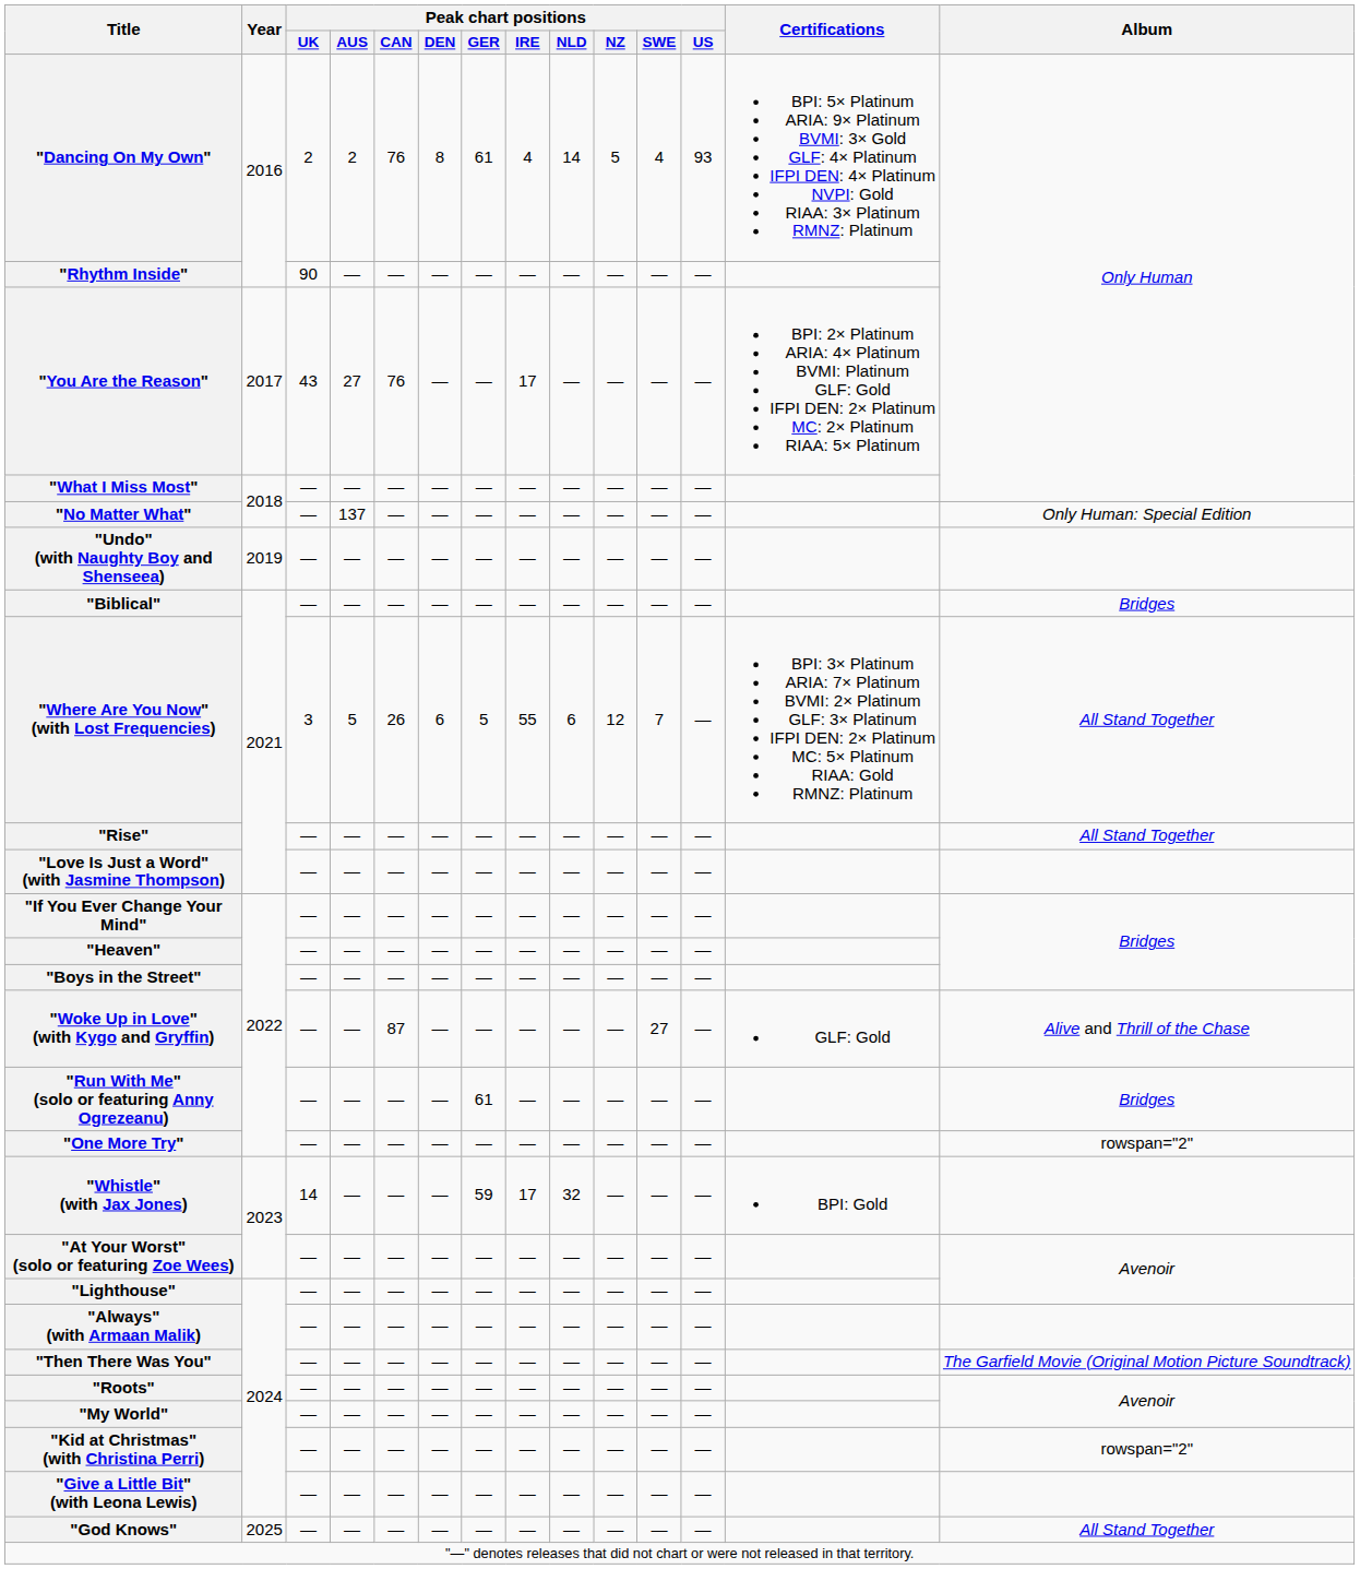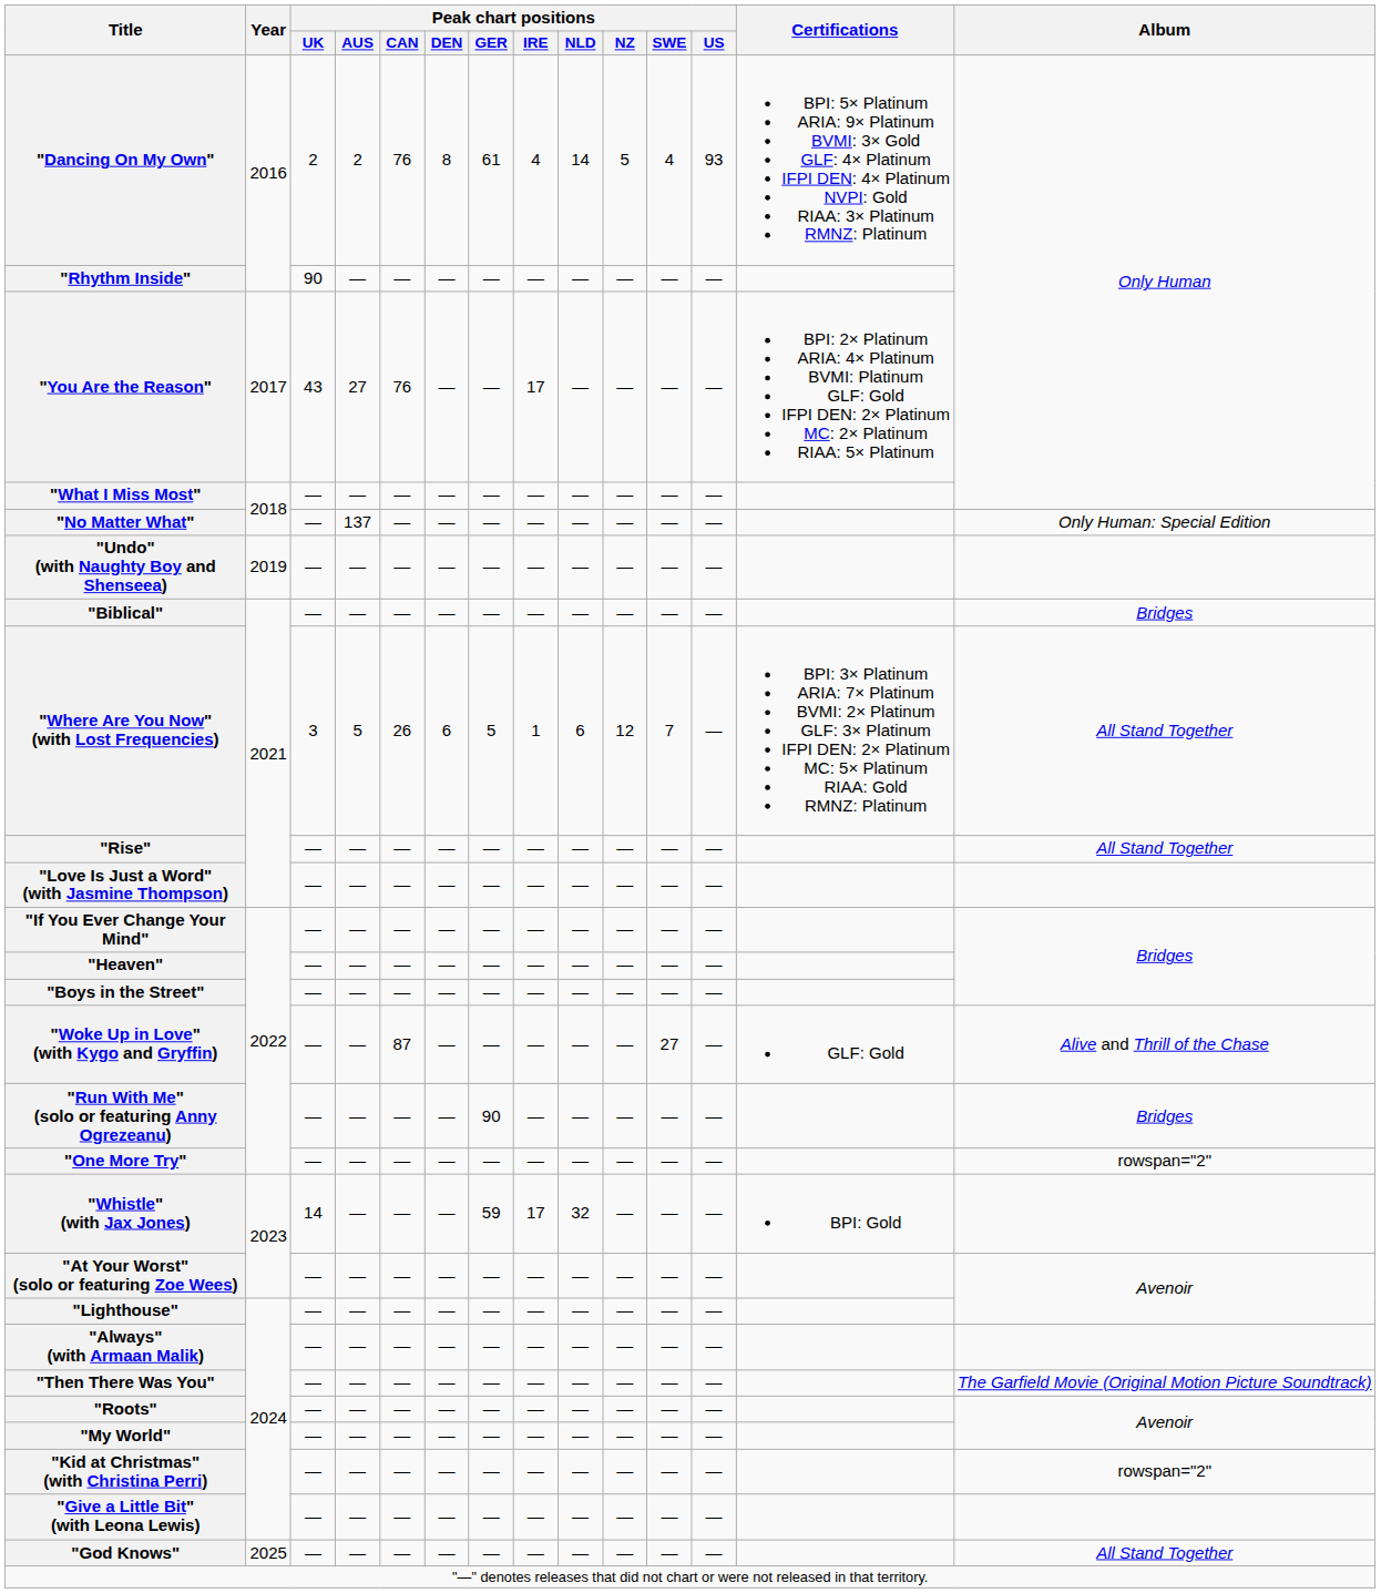"Where Are You Now" (with Lost Frequencies) | Peak chart positions / IRE: 55 -> 1
"Run With Me" (solo or featuring Anny Ogrezeanu) | Peak chart positions / GER: 61 -> 90
